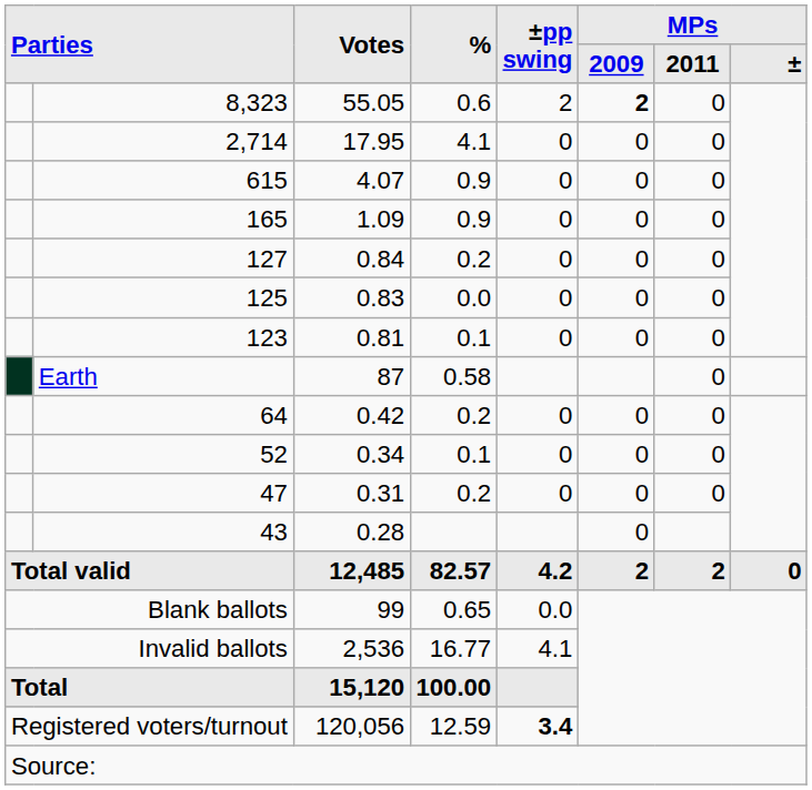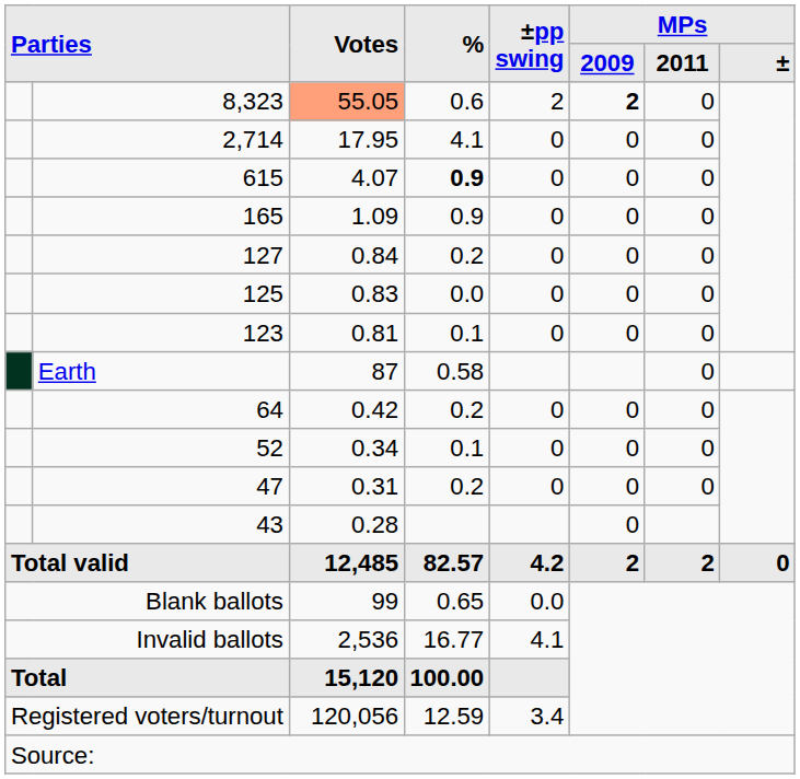8,323 | Votes: no background -> lightsalmon background
615 | %: normal -> bold
Registered voters/turnout | ±pp swing: bold -> normal
